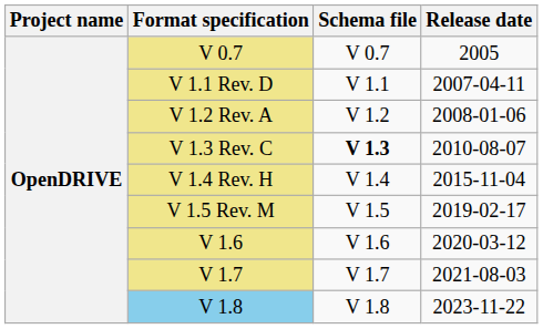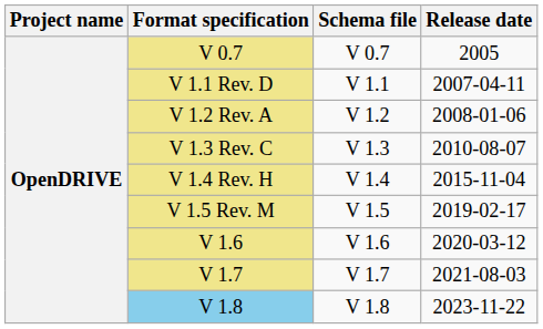V 1.3 Rev. C | Schema file: bold -> normal
